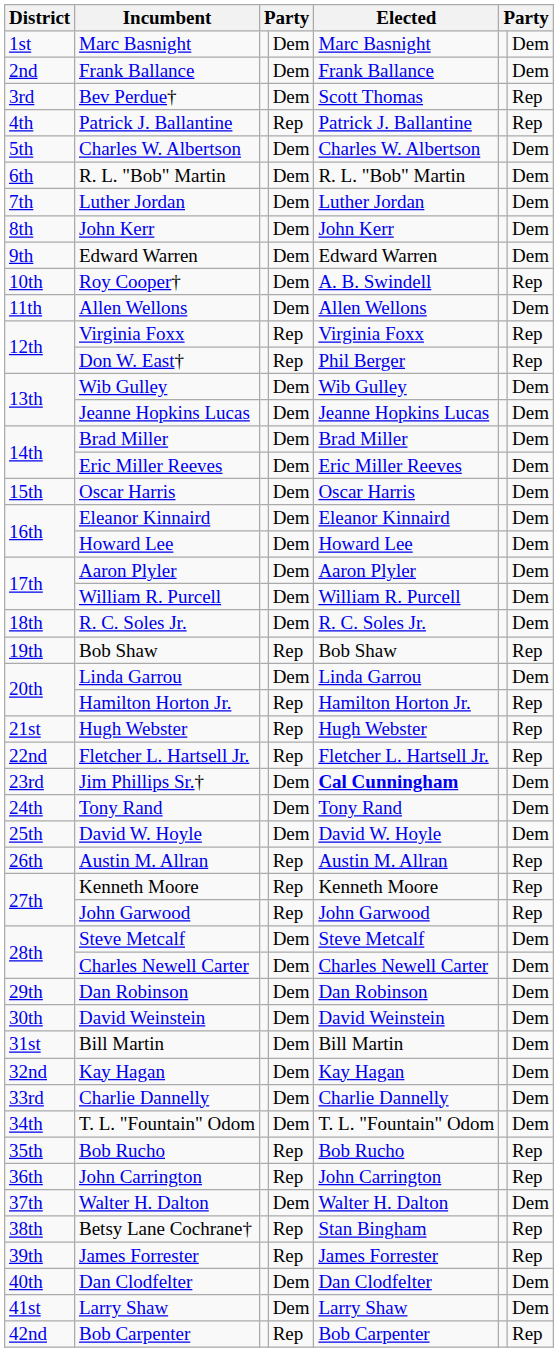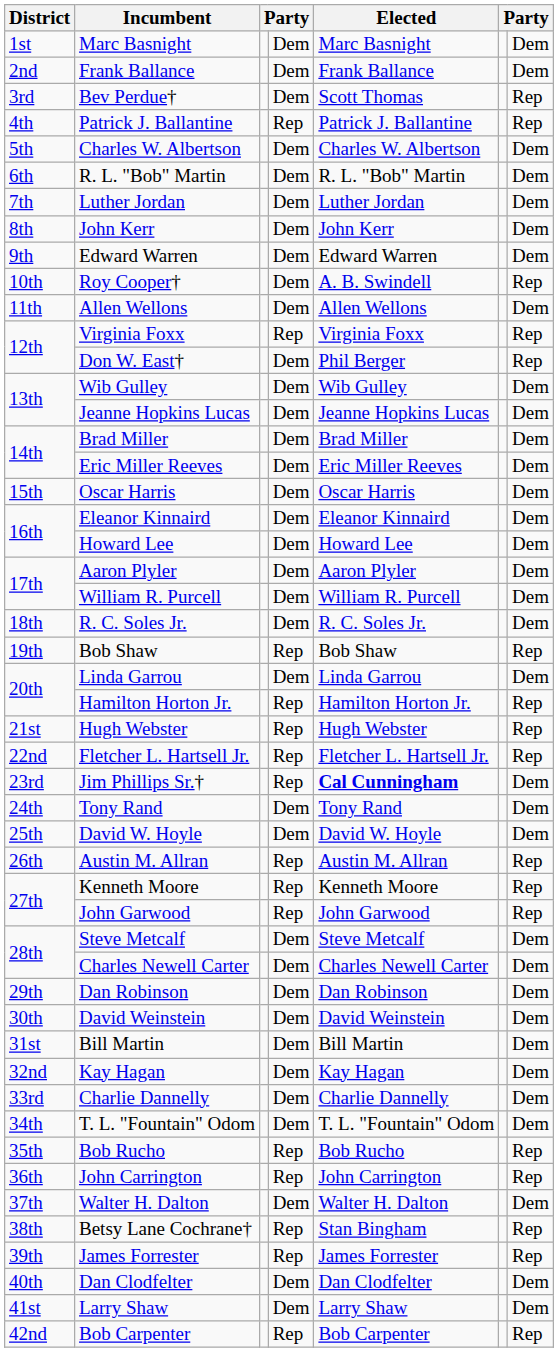Don W. East† | column 4: Rep -> Dem
Jim Phillips Sr.† | column 4: Dem -> Rep
